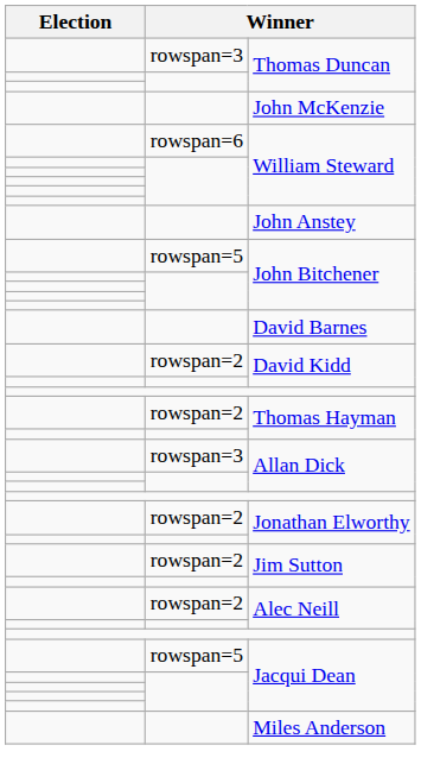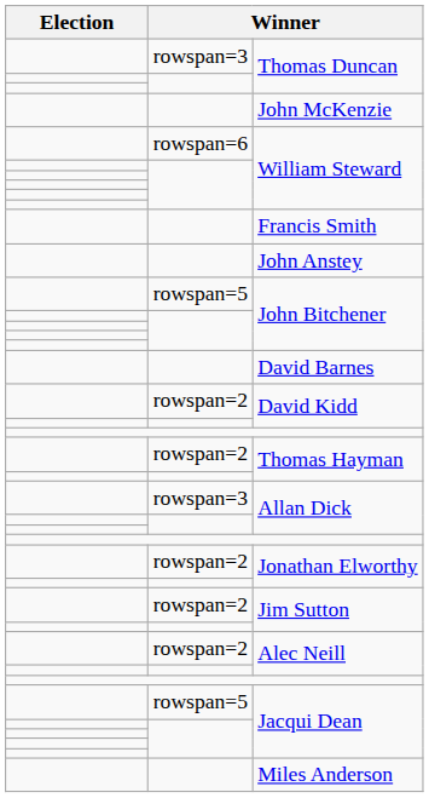+ row: Francis Smith
